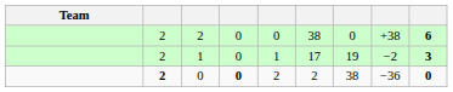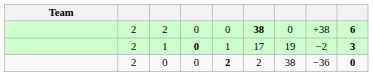row 2 | column 6: normal -> bold
row 3 | column 4: normal -> bold
row 4 | column 2: bold -> normal
row 4 | column 4: bold -> normal
row 4 | column 5: normal -> bold
